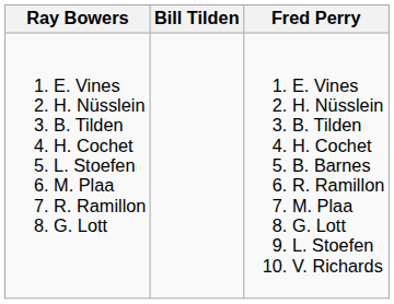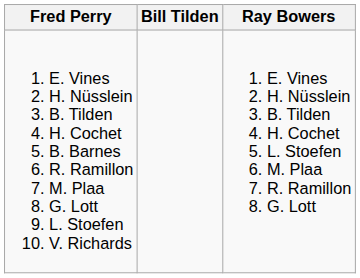columns swapped: Ray Bowers <-> Fred Perry
